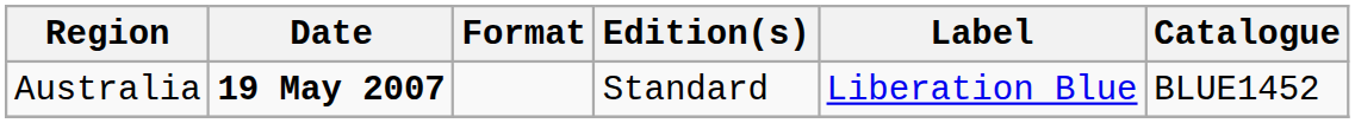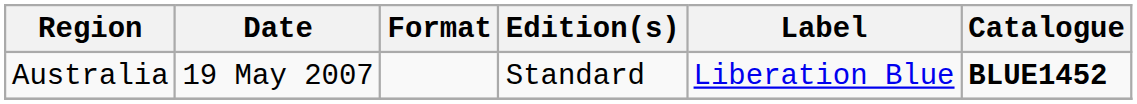Australia | Date: bold -> normal
Australia | Catalogue: normal -> bold
